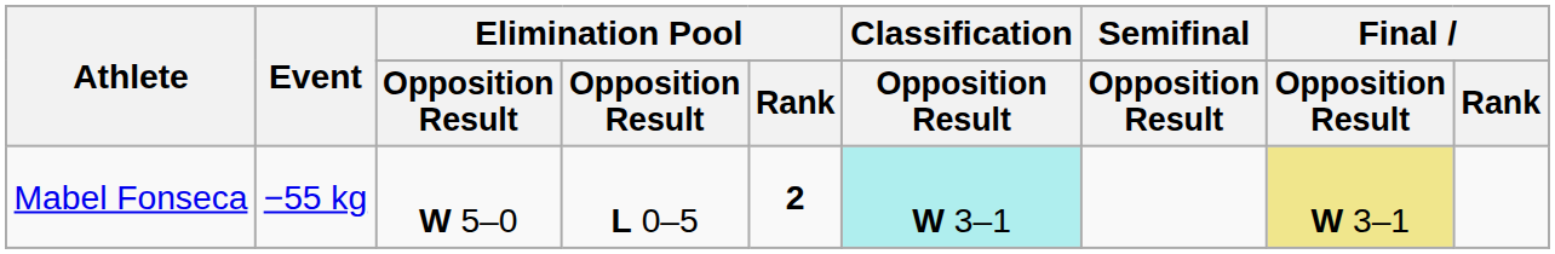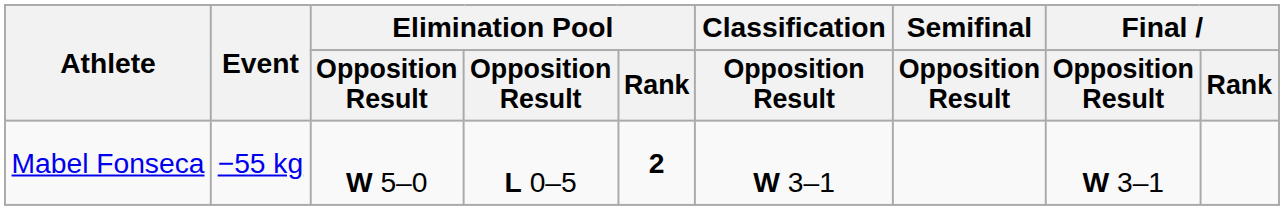Mabel Fonseca | Classification / Opposition Result: paleturquoise background -> no background
Mabel Fonseca | Final / Opposition Result: khaki background -> no background
